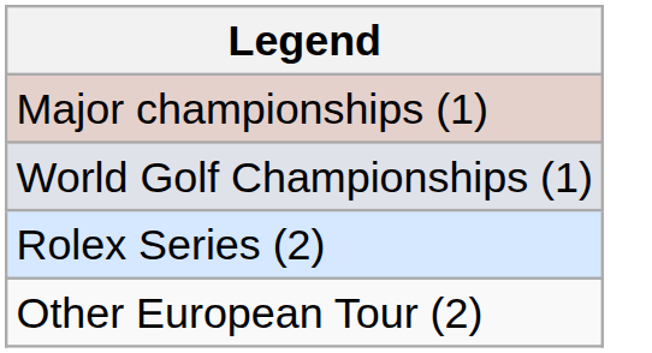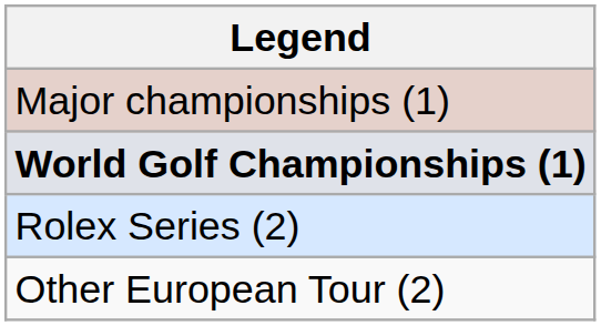row 3 | column 1: normal -> bold
